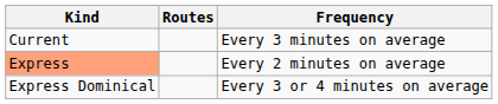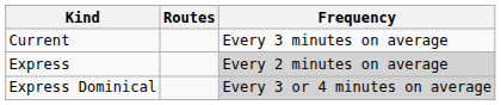row 3 | Kind: lightsalmon background -> no background
row 3 | Frequency: no background -> lightgrey background
row 4 | Frequency: no background -> lightgrey background
